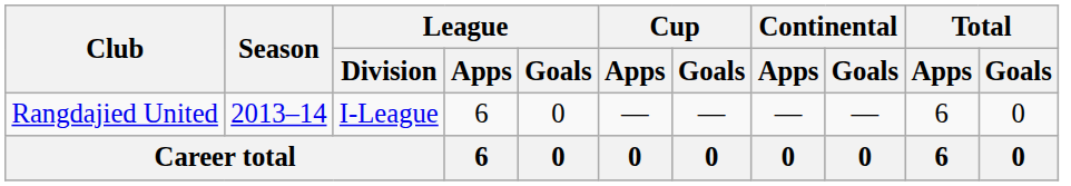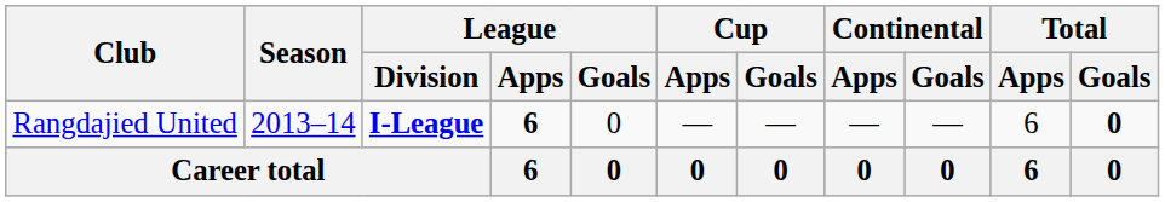Rangdajied United | League / Division: normal -> bold
Rangdajied United | League / Apps: normal -> bold
Rangdajied United | Total / Goals: normal -> bold
